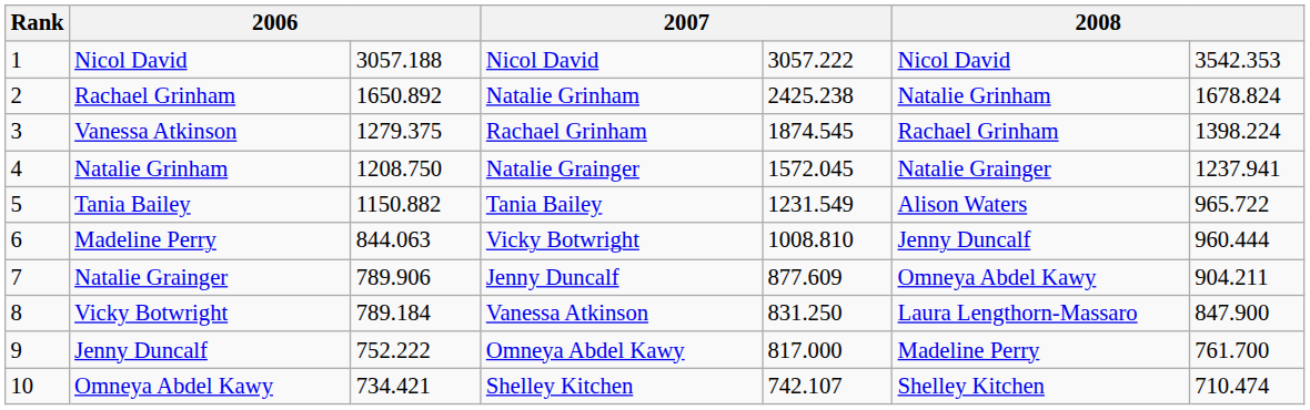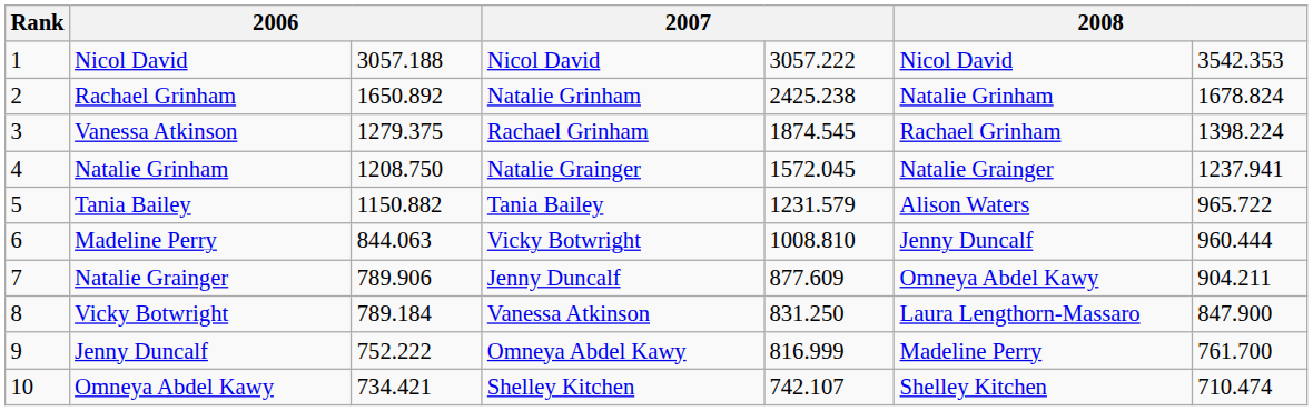row 6 | column 5: 1231.549 -> 1231.579
row 10 | column 5: 817.000 -> 816.999
